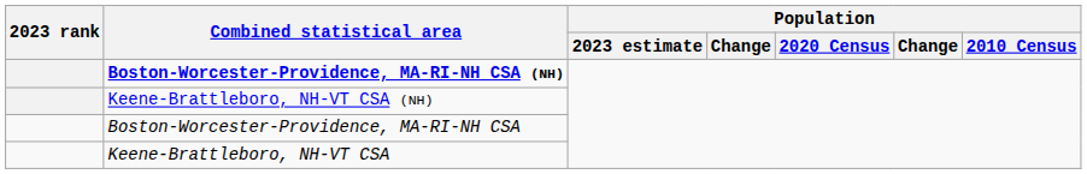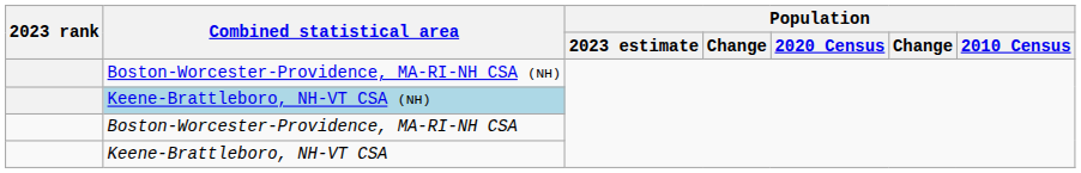Boston-Worcester-Providence, MA-RI-NH CSA (NH) | Combined statistical area: bold -> normal
Keene-Brattleboro, NH-VT CSA (NH) | Combined statistical area: no background -> lightblue background
